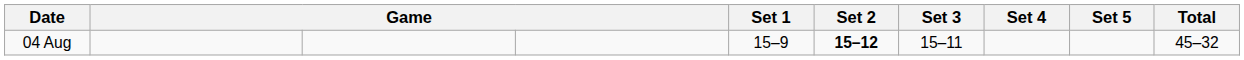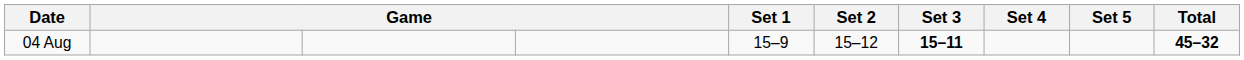04 Aug | Set 2: bold -> normal
04 Aug | Set 3: normal -> bold
04 Aug | Total: normal -> bold
